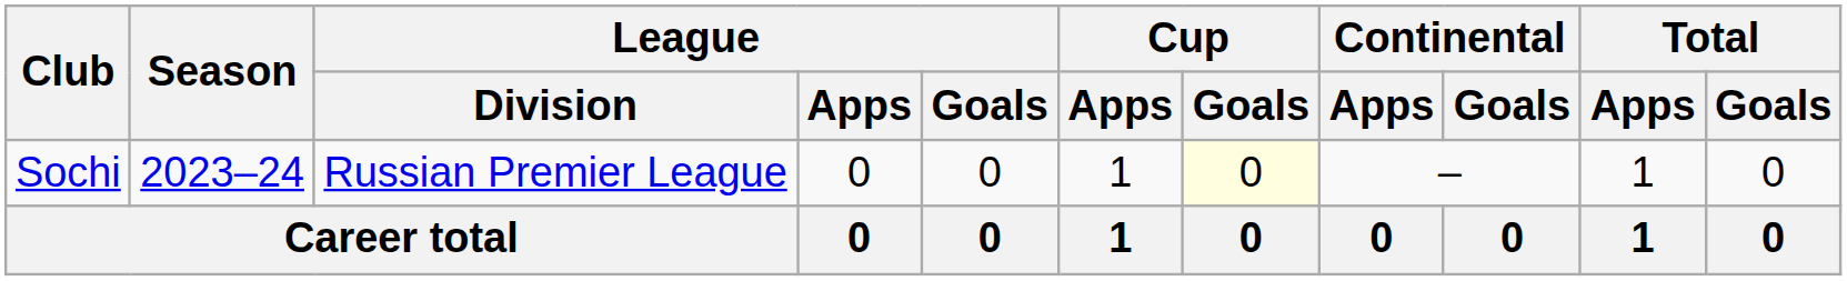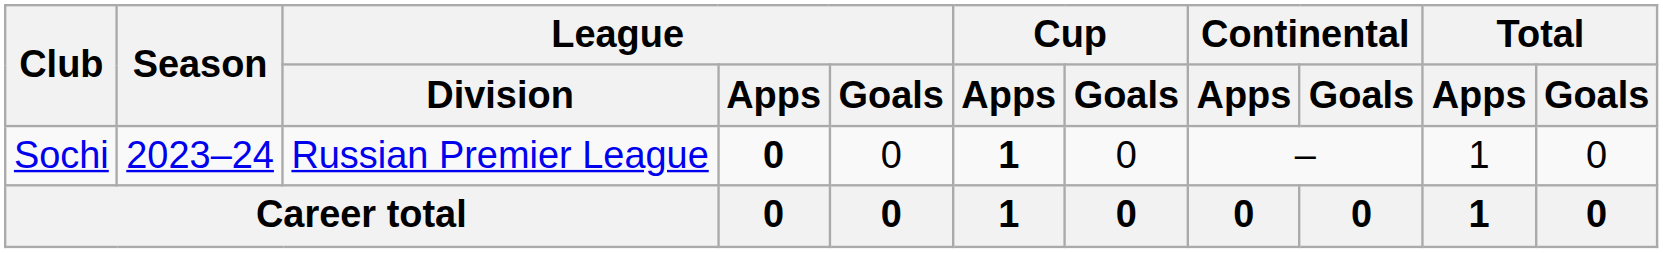Sochi | League / Apps: normal -> bold
Sochi | Cup / Apps: normal -> bold
Sochi | Cup / Goals: lightyellow background -> no background
